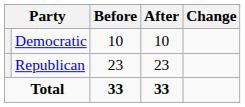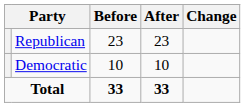rows swapped: Republican <-> Democratic
